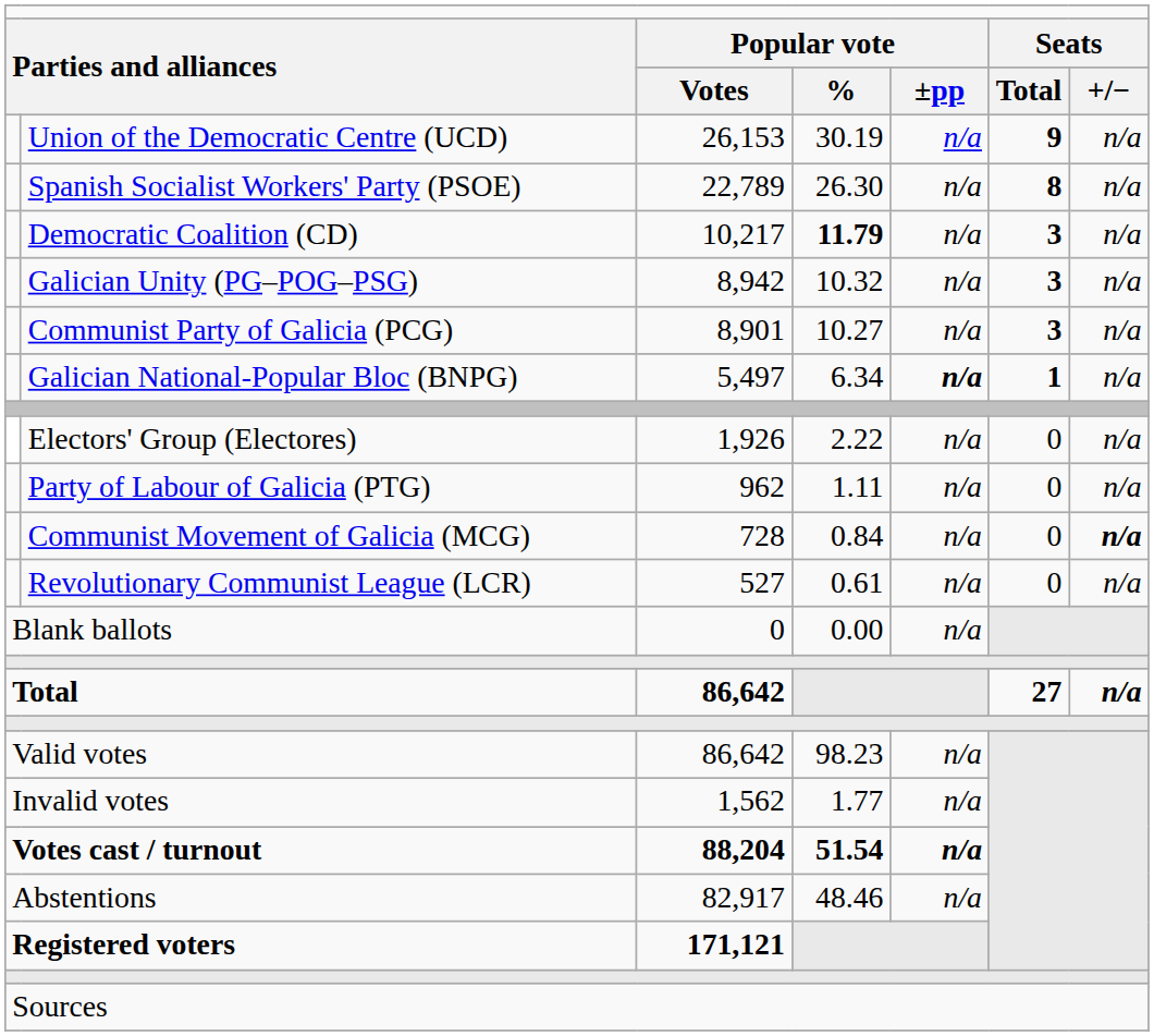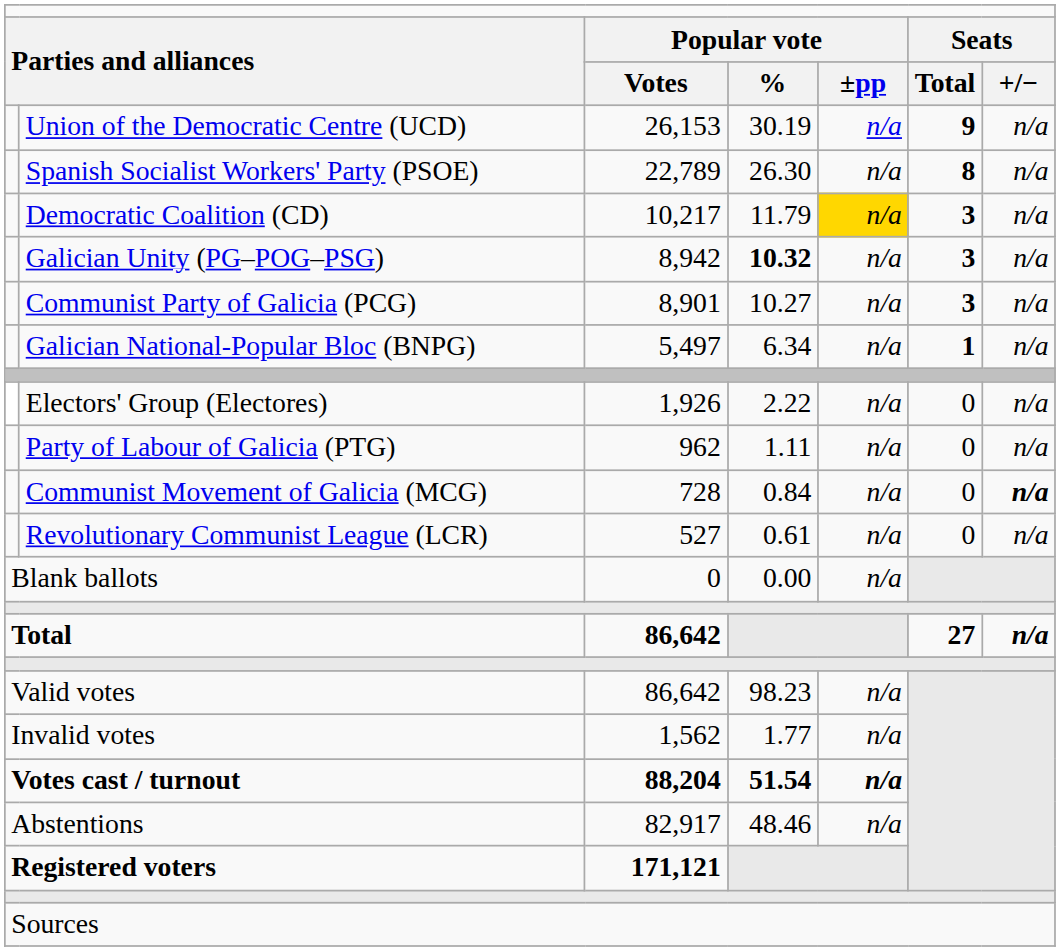Democratic Coalition (CD) | column 4: bold -> normal
Democratic Coalition (CD) | column 5: no background -> gold background
Galician Unity (PG–POG–PSG) | column 4: normal -> bold
Galician National-Popular Bloc (BNPG) | column 5: bold -> normal
